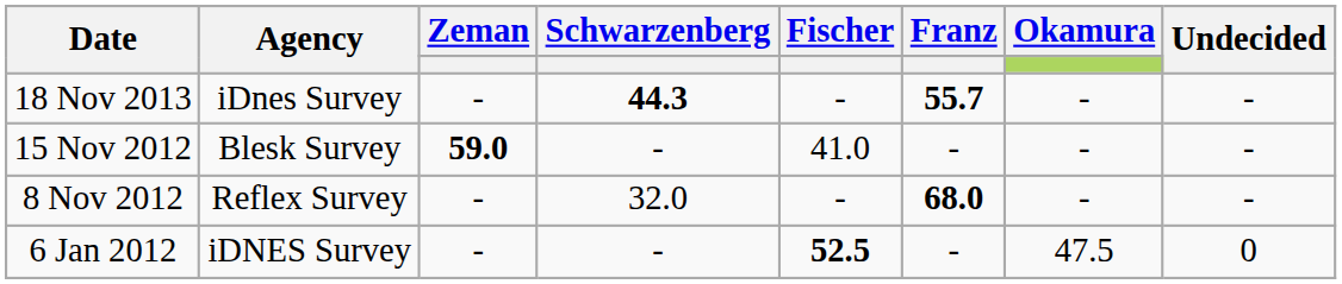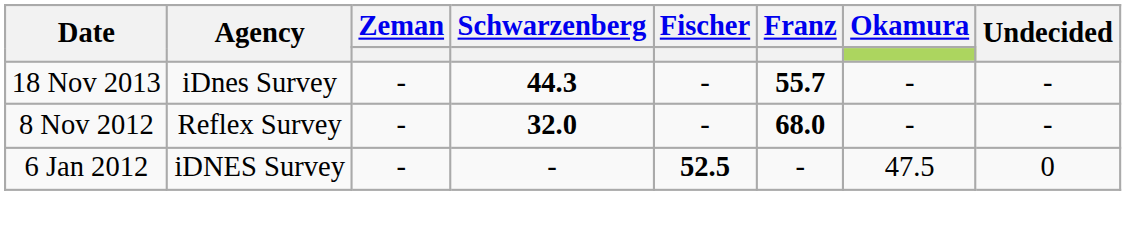- row: 15 Nov 2012 | Blesk Survey | 59.0 | - | 41.0 | - | - | -
8 Nov 2012 | Schwarzenberg: normal -> bold
